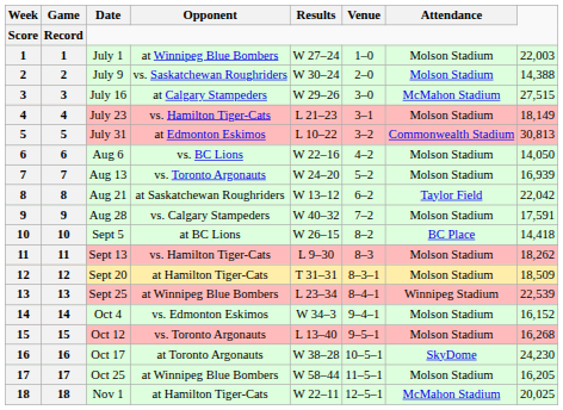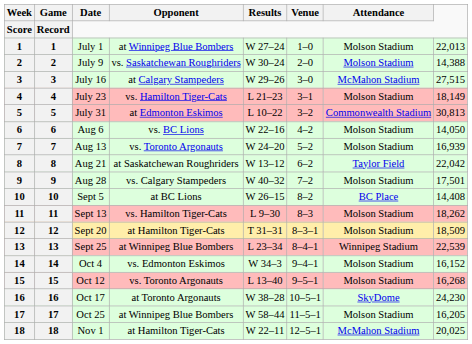July 1 | column 8: 22,003 -> 22,013
Aug 28 | column 8: 17,591 -> 17,501
Sept 5 | column 8: 14,418 -> 14,408
